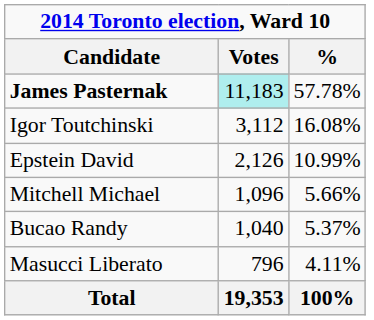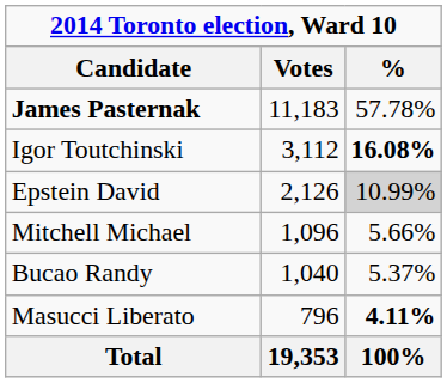James Pasternak | Votes: paleturquoise background -> no background
Igor Toutchinski | %: normal -> bold
Epstein David | %: no background -> lightgrey background
Masucci Liberato | %: normal -> bold
